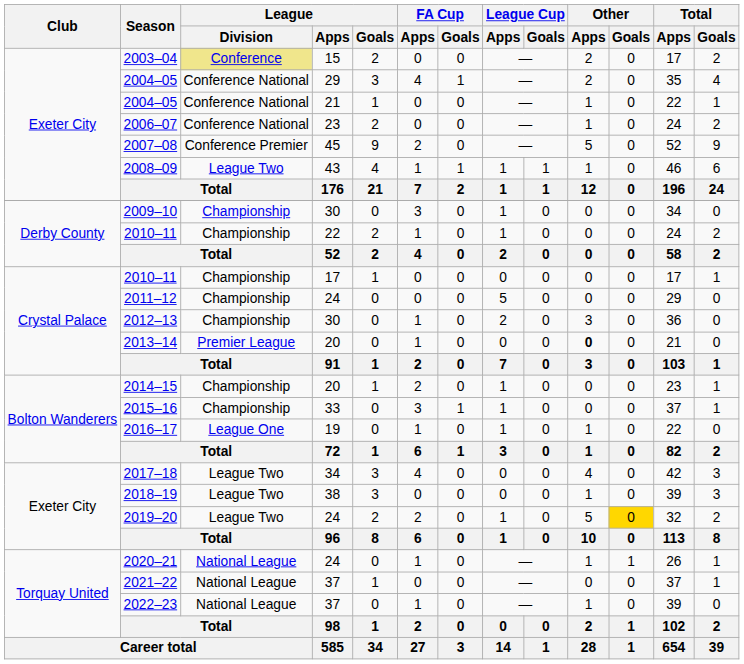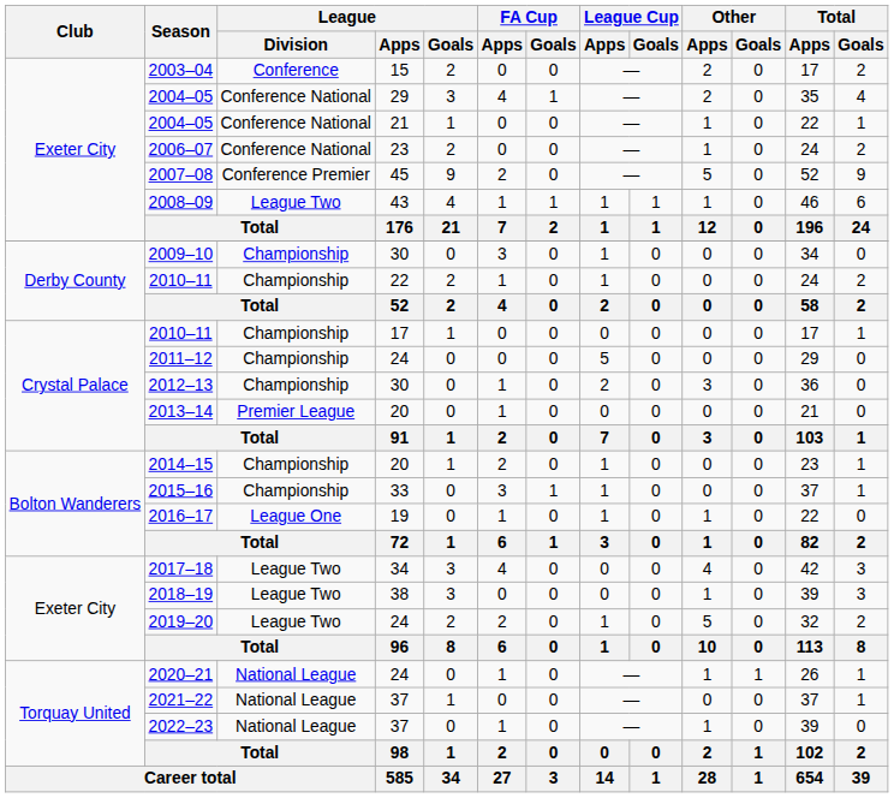2003–04 | League / Division: khaki background -> no background
2013–14 | Other / Apps: bold -> normal
2019–20 | Other / Goals: gold background -> no background
